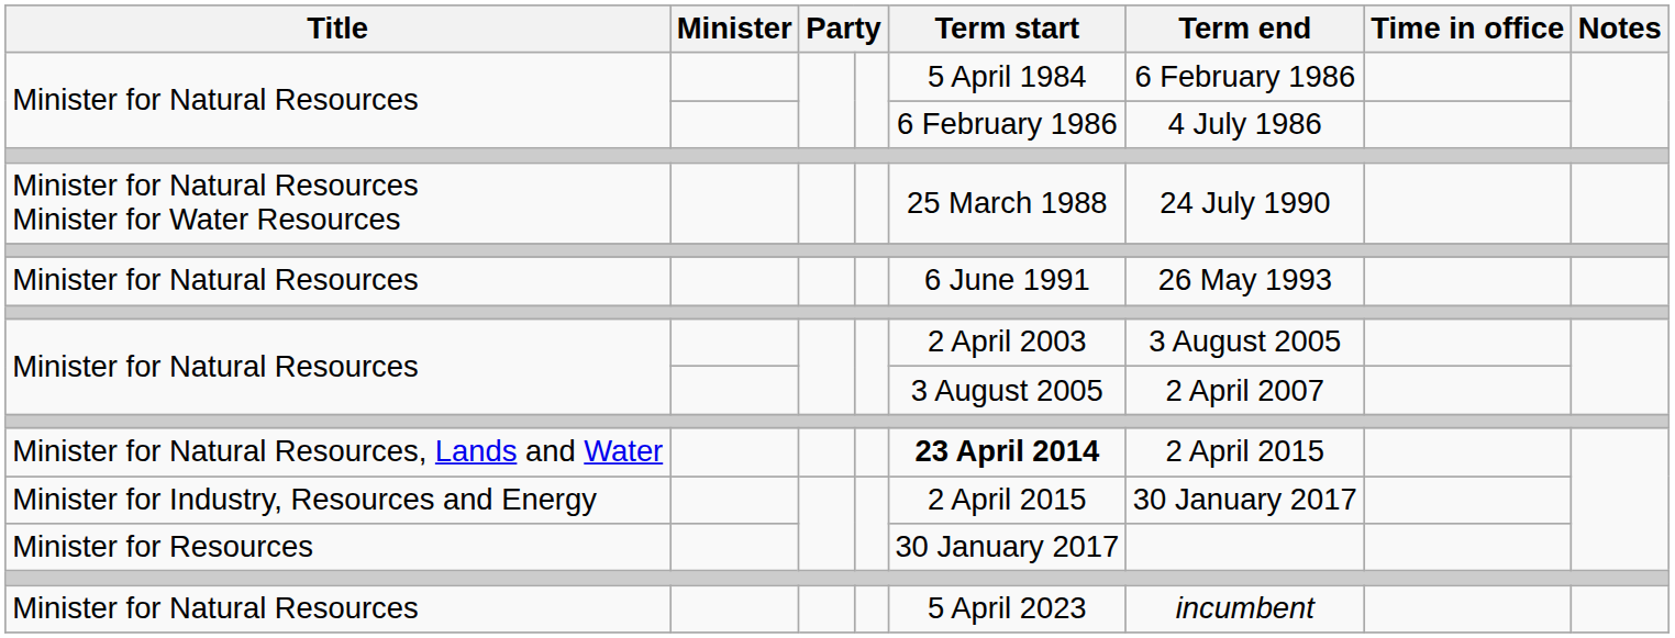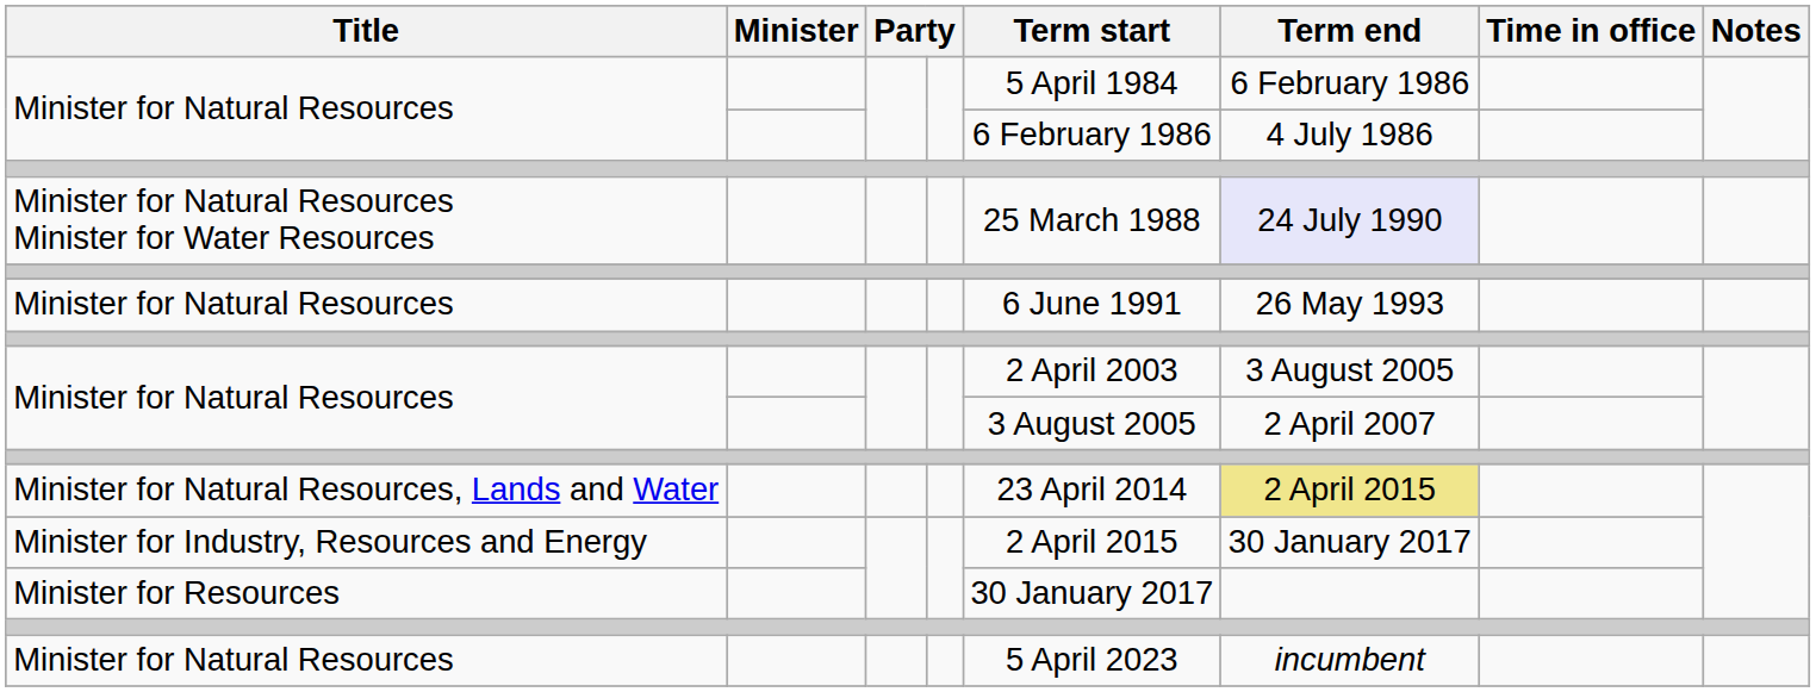Minister for Natural Resources Minister for Water Resources | Term end: no background -> lavender background
Minister for Natural Resources, Lands and Water | Term start: bold -> normal
Minister for Natural Resources, Lands and Water | Term end: no background -> khaki background
